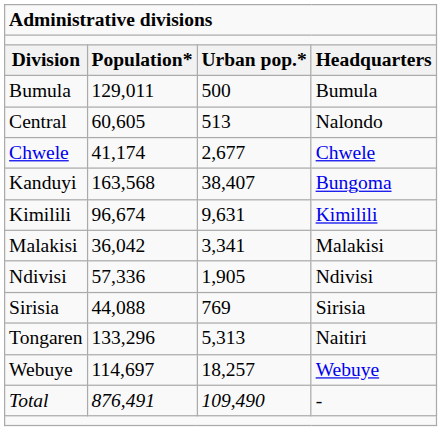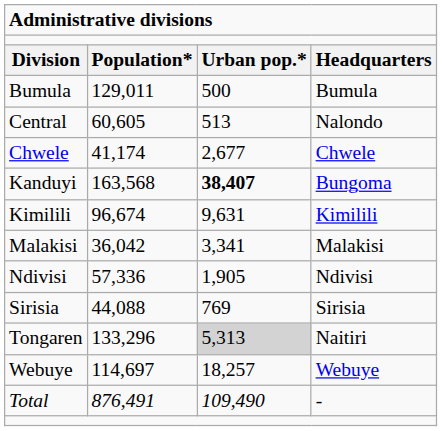Kanduyi | column 3: normal -> bold
Tongaren | column 3: no background -> lightgrey background
